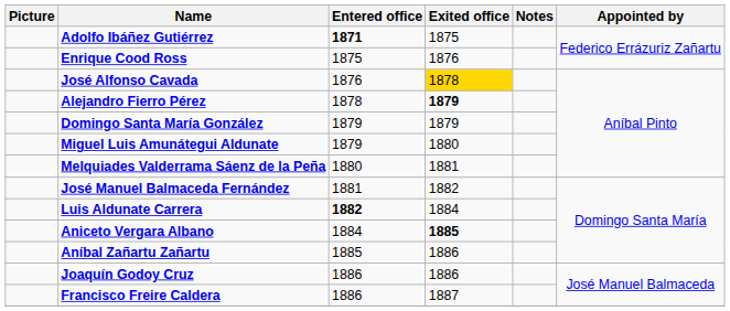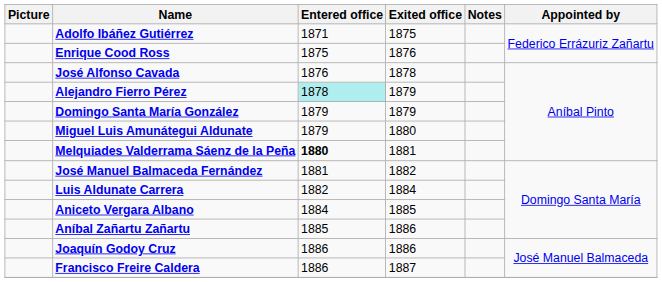Adolfo Ibáñez Gutiérrez | Entered office: bold -> normal
José Alfonso Cavada | Exited office: gold background -> no background
Alejandro Fierro Pérez | Entered office: no background -> paleturquoise background
Alejandro Fierro Pérez | Exited office: bold -> normal
Melquiades Valderrama Sáenz de la Peña | Entered office: normal -> bold
Luis Aldunate Carrera | Entered office: bold -> normal
Aniceto Vergara Albano | Exited office: bold -> normal
